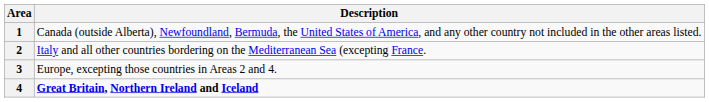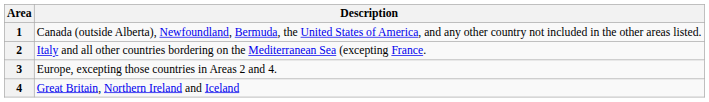4 | Description: bold -> normal
